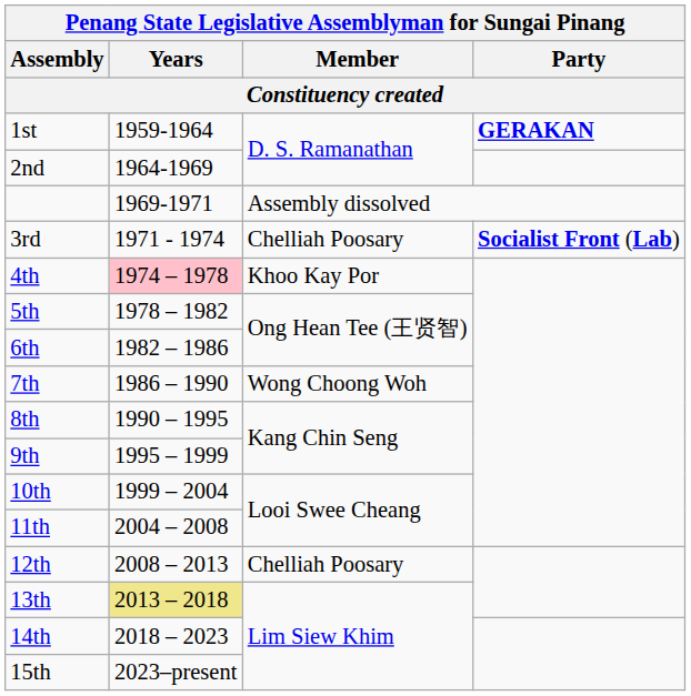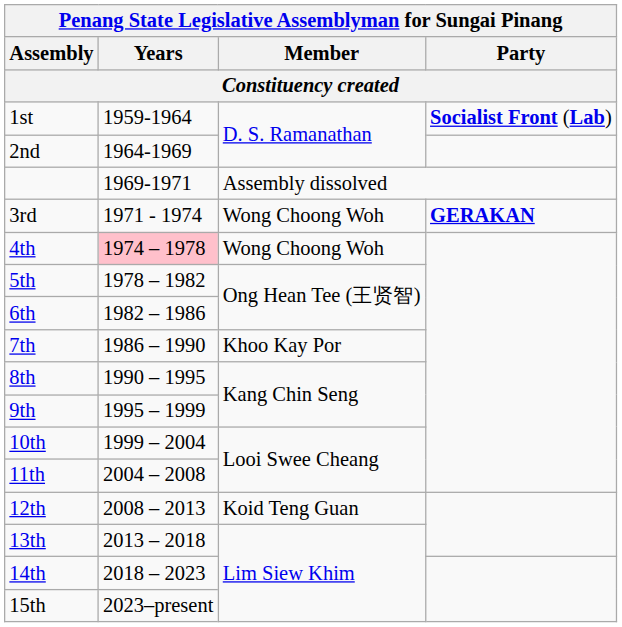1st | Party: GERAKAN -> Socialist Front (Lab)
3rd | Member: Chelliah Poosary -> Wong Choong Woh
3rd | Party: Socialist Front (Lab) -> GERAKAN
4th | Member: Khoo Kay Por -> Wong Choong Woh
7th | Member: Wong Choong Woh -> Khoo Kay Por
12th | Member: Chelliah Poosary -> Koid Teng Guan
13th | Years: khaki background -> no background
